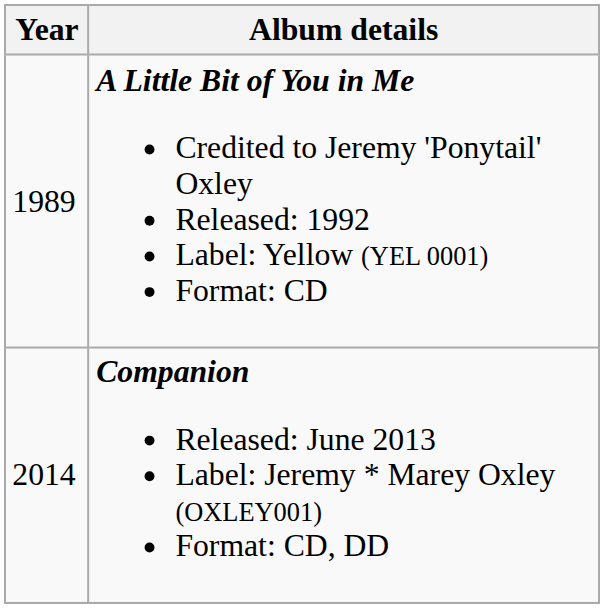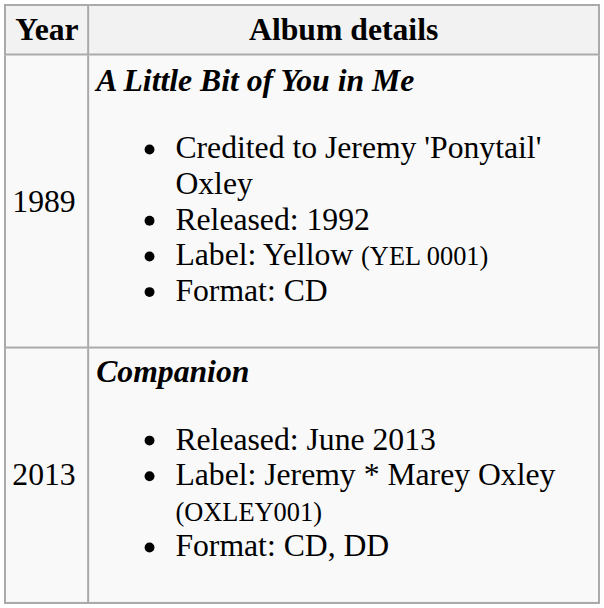row 3 | Year: 2014 -> 2013
